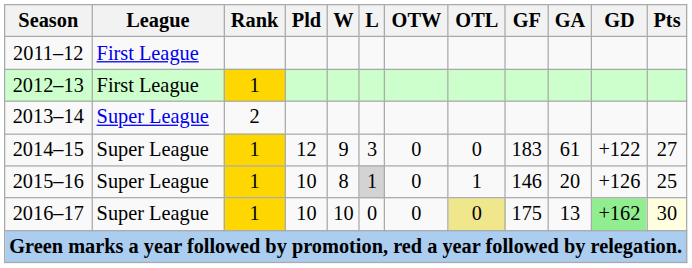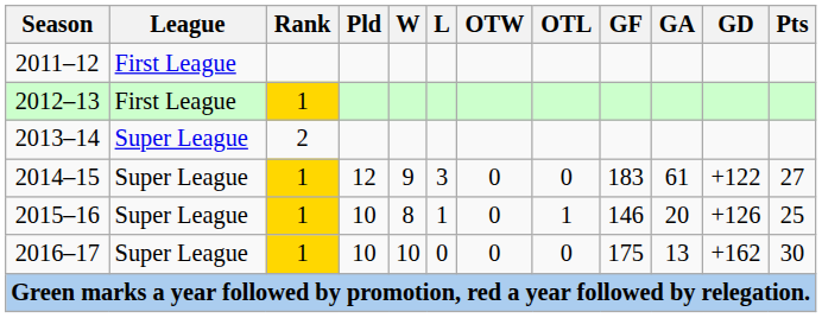2015–16 | L: lightgrey background -> no background
2016–17 | OTL: khaki background -> no background
2016–17 | GD: lightgreen background -> no background
2016–17 | Pts: lightyellow background -> no background
